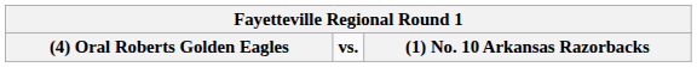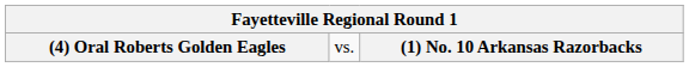(4) Oral Roberts Golden Eagles | column 2: bold -> normal
